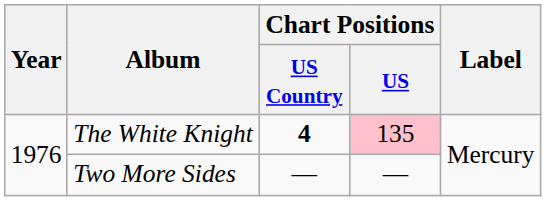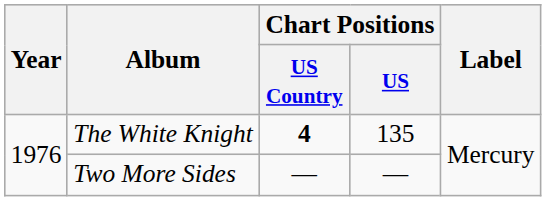The White Knight | Chart Positions / US: pink background -> no background
